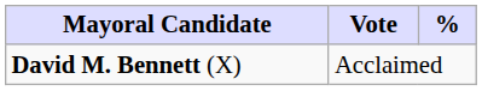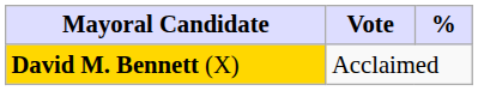David M. Bennett (X) | Mayoral Candidate: no background -> gold background
